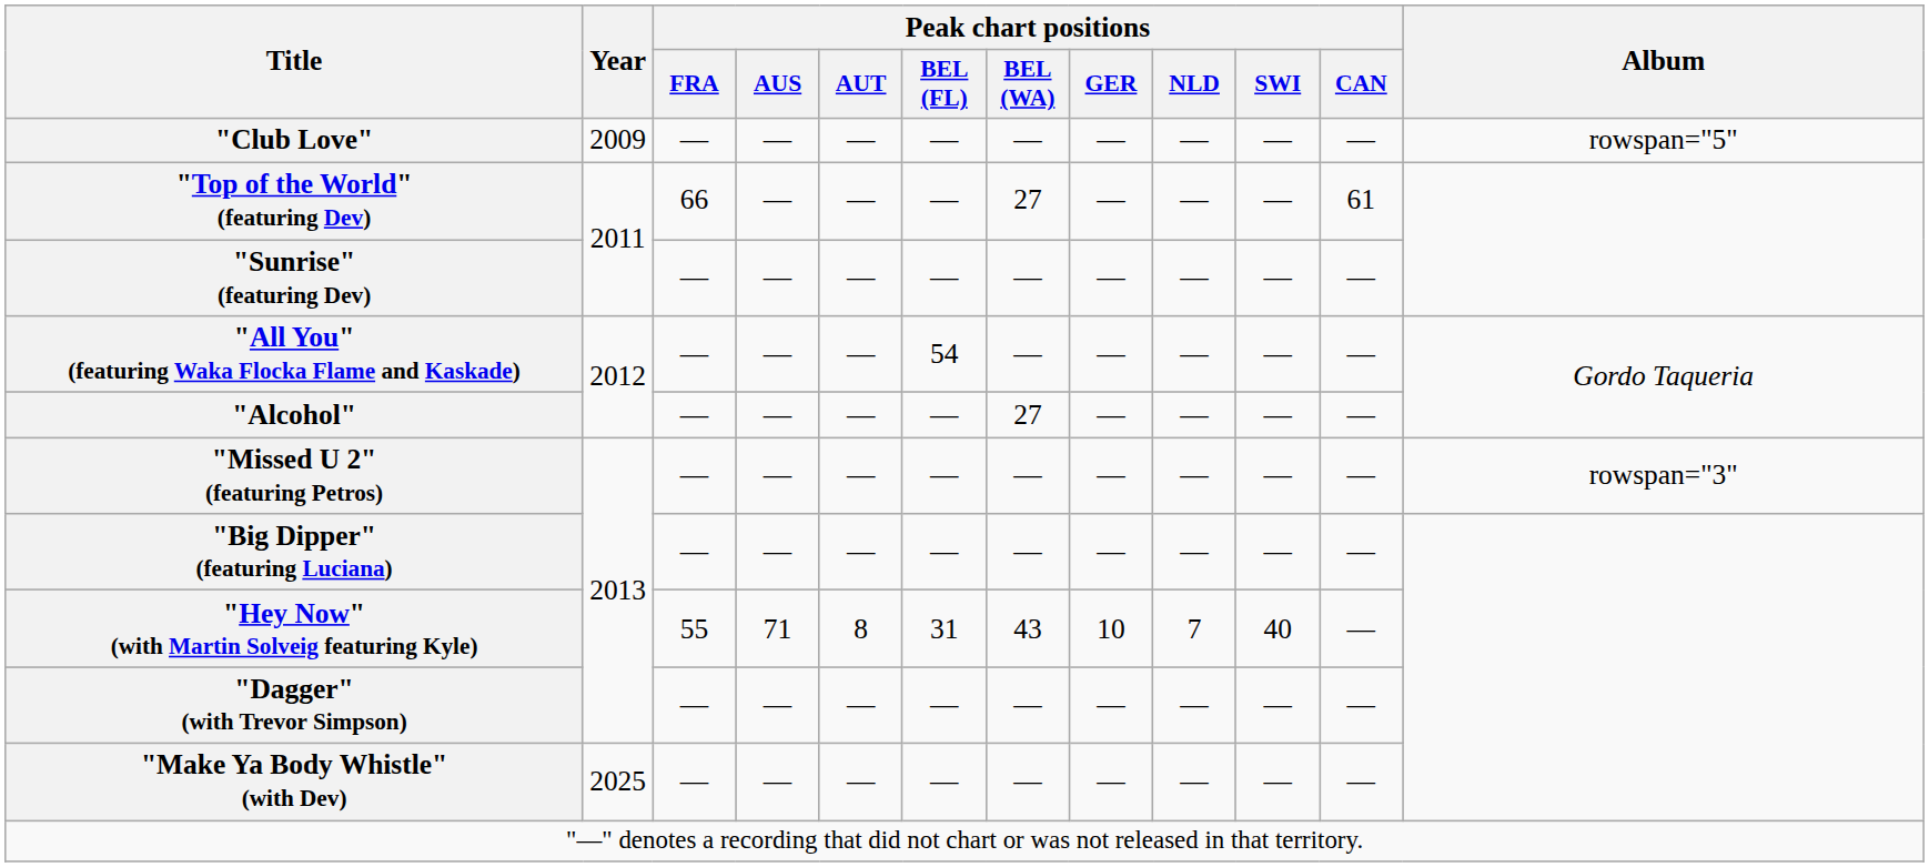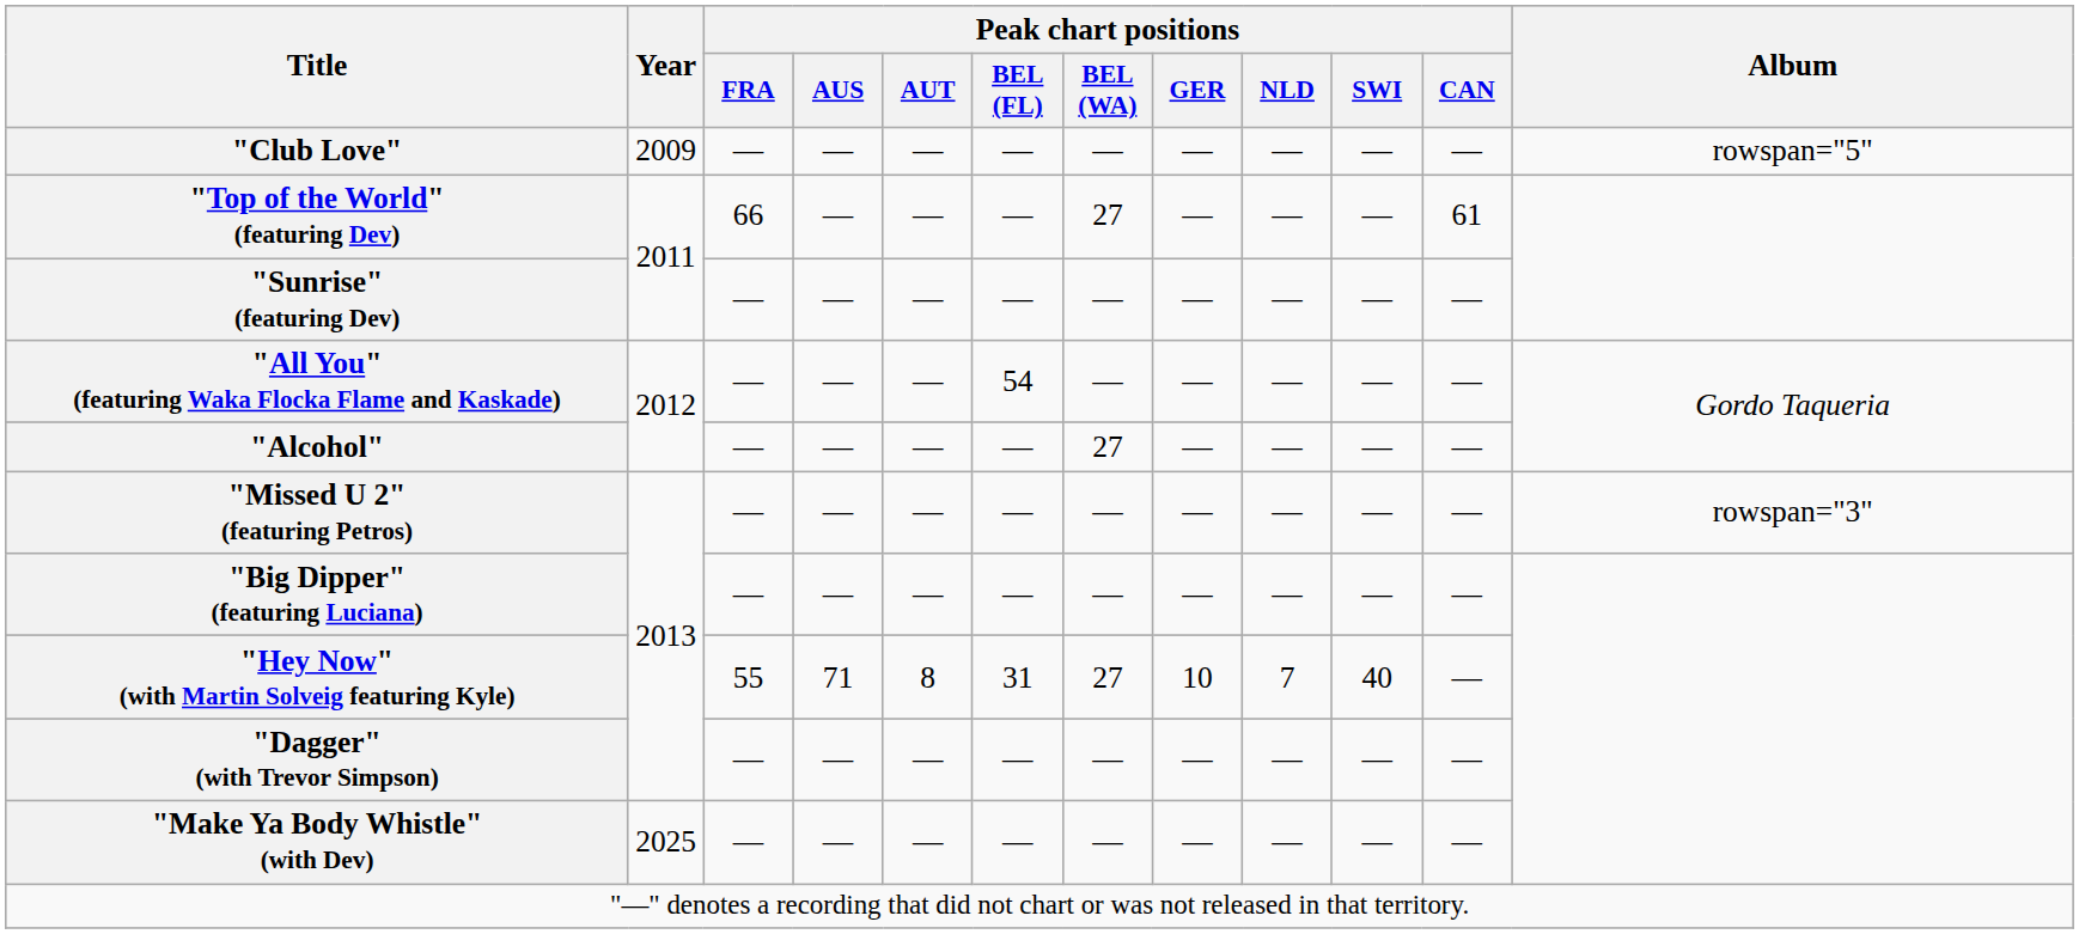"Hey Now" (with Martin Solveig featuring Kyle) | Peak chart positions / BEL (WA): 43 -> 27
